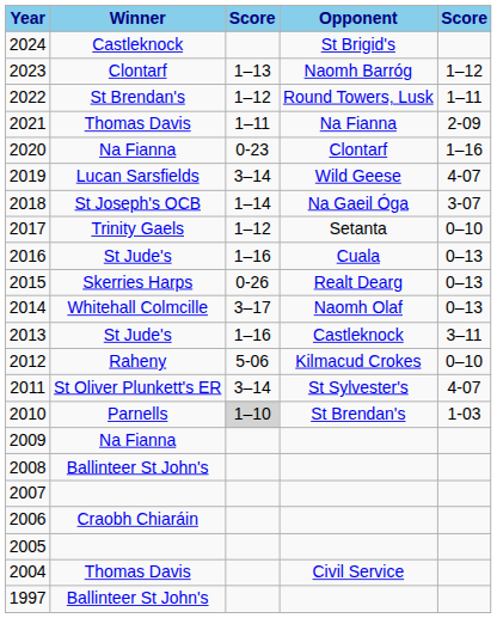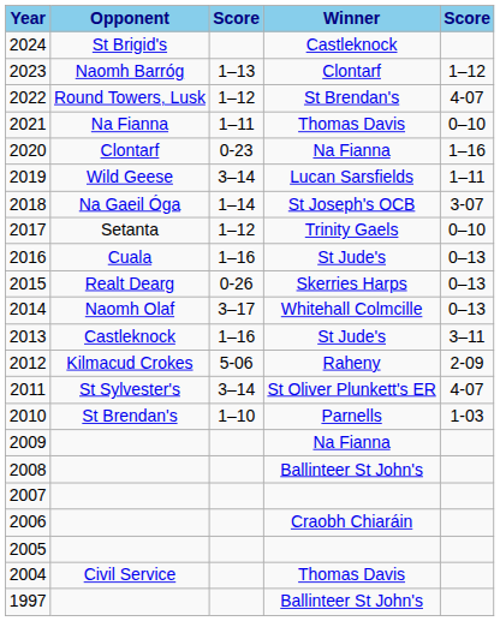columns swapped: Winner <-> Opponent
2022 | column 5: 1–11 -> 4-07
2021 | column 5: 2-09 -> 0–10
2019 | column 5: 4-07 -> 1–11
2012 | column 5: 0–10 -> 2-09
2010 | column 3: lightgrey background -> no background
